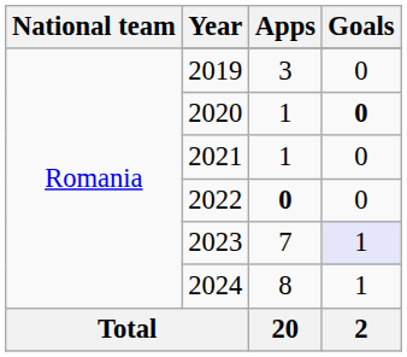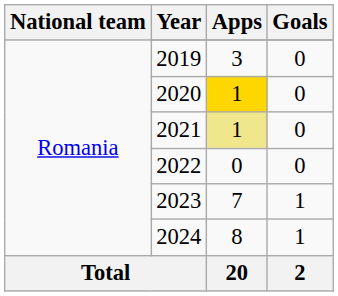2020 | Apps: no background -> gold background
2020 | Goals: bold -> normal
2021 | Apps: no background -> khaki background
2022 | Apps: bold -> normal
2023 | Goals: lavender background -> no background
